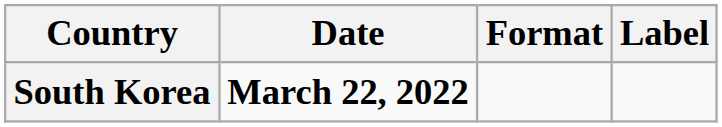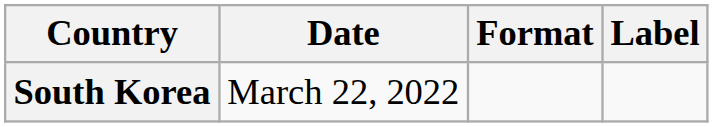South Korea | Date: bold -> normal
